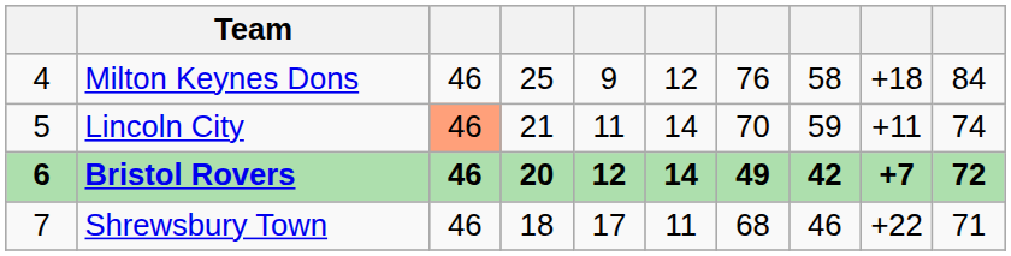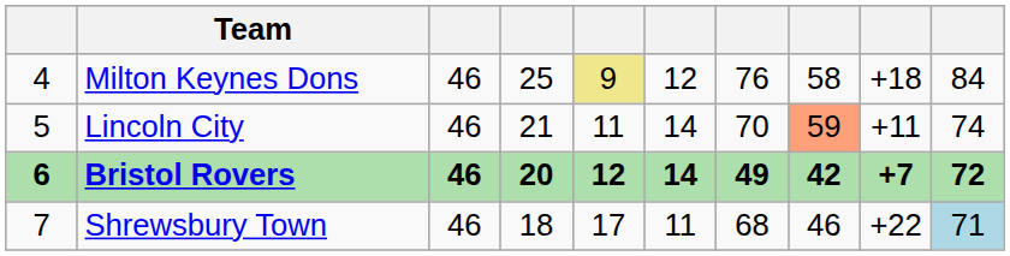Milton Keynes Dons | column 5: no background -> khaki background
Lincoln City | column 3: lightsalmon background -> no background
Lincoln City | column 8: no background -> lightsalmon background
Shrewsbury Town | column 10: no background -> lightblue background
